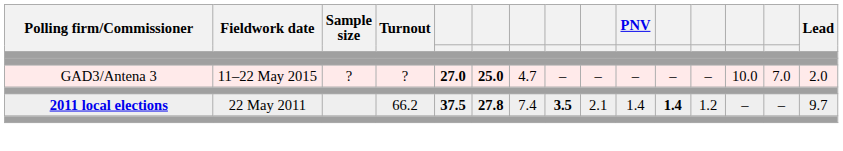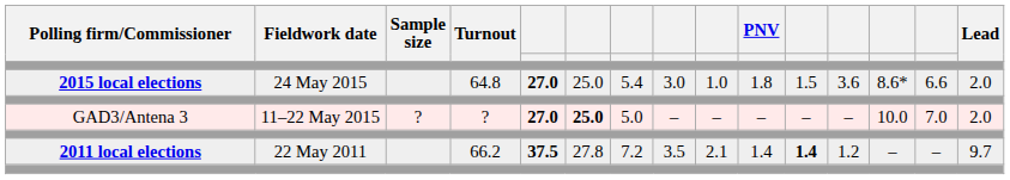+ row: 2015 local elections | 24 May 2015 | 64.8 | 27.0 | 25.0 | 5.4 | 3.0 | 1.0 | 1.8 | 1.5 | 3.6 | 8.6* | 6.6 | 2.0
GAD3/Antena 3 | column 7: 4.7 -> 5.0
2011 local elections | column 6: bold -> normal
2011 local elections | column 7: 7.4 -> 7.2
2011 local elections | column 8: bold -> normal
